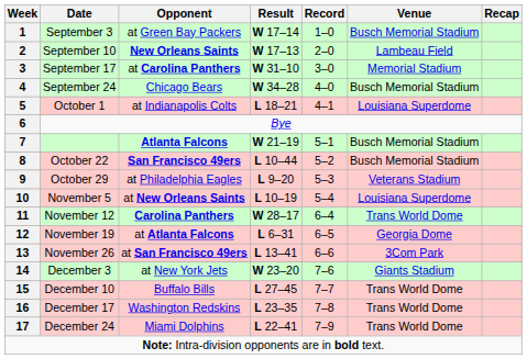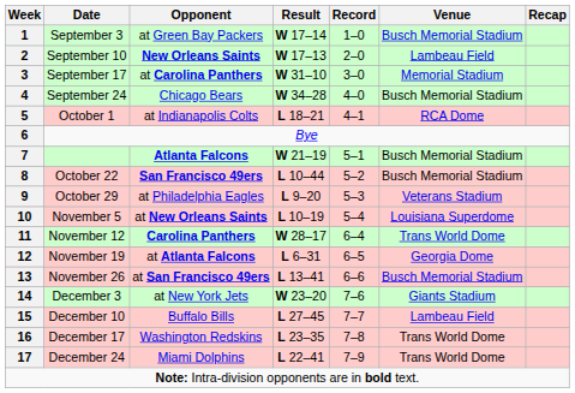5 | Venue: Louisiana Superdome -> RCA Dome
13 | Venue: 3Com Park -> Busch Memorial Stadium
15 | Venue: Trans World Dome -> Lambeau Field
